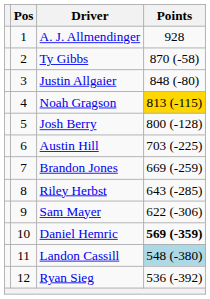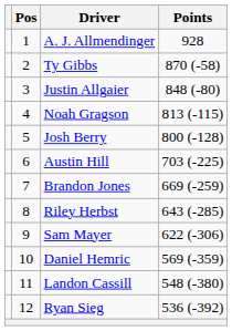Noah Gragson | Points: gold background -> no background
Daniel Hemric | Points: bold -> normal
Landon Cassill | Points: lightblue background -> no background
